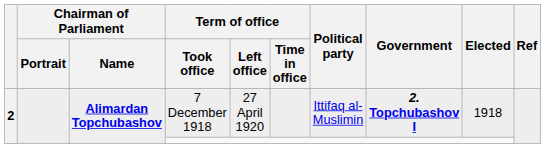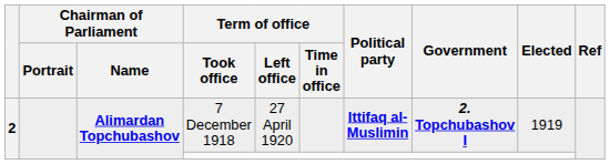7 December 1918 | Political party: normal -> bold
7 December 1918 | Elected: 1918 -> 1919
